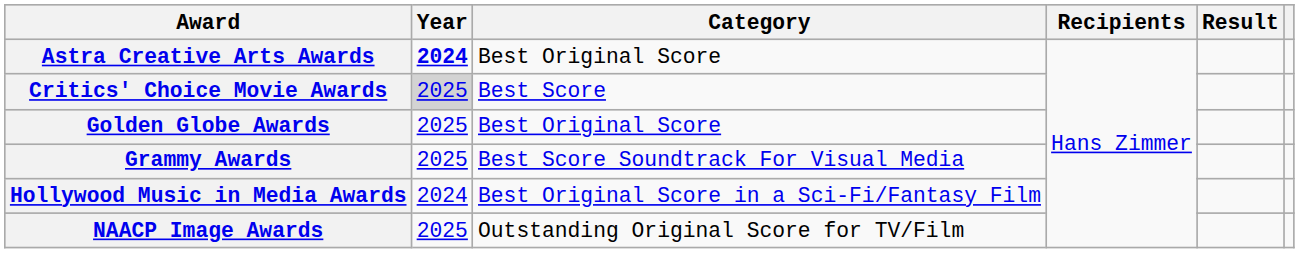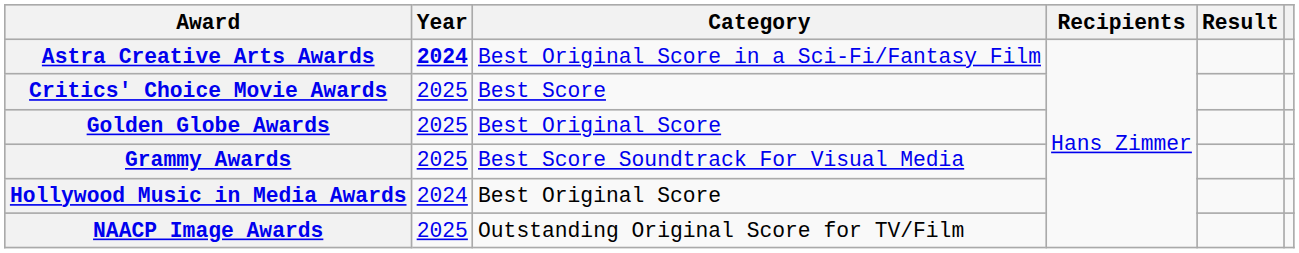Astra Creative Arts Awards | Category: Best Original Score -> Best Original Score in a Sci-Fi/Fantasy Film
Critics' Choice Movie Awards | Year: lightgrey background -> no background
Hollywood Music in Media Awards | Category: Best Original Score in a Sci-Fi/Fantasy Film -> Best Original Score
